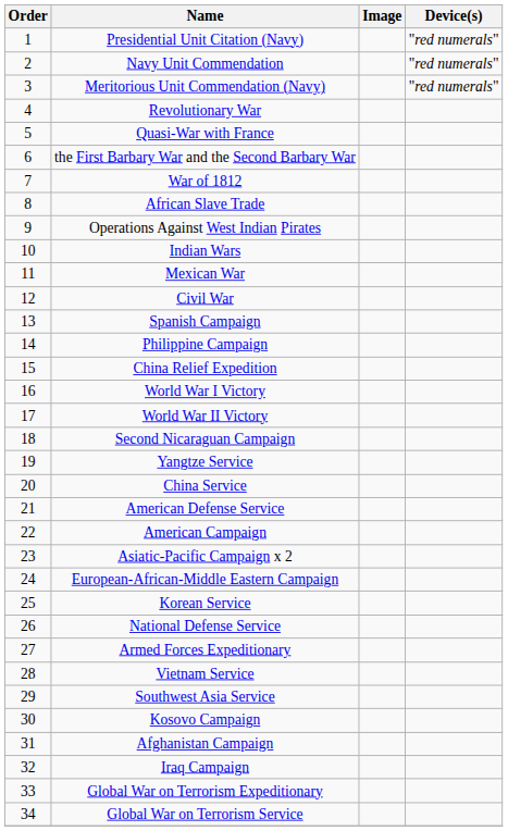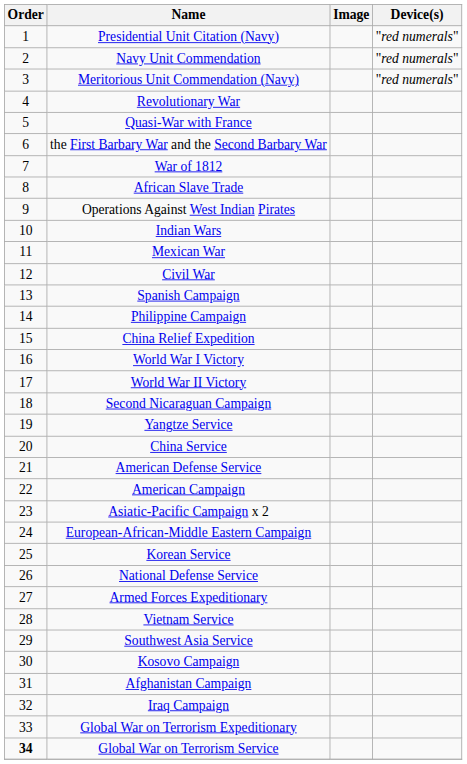Global War on Terrorism Service | Order: normal -> bold
